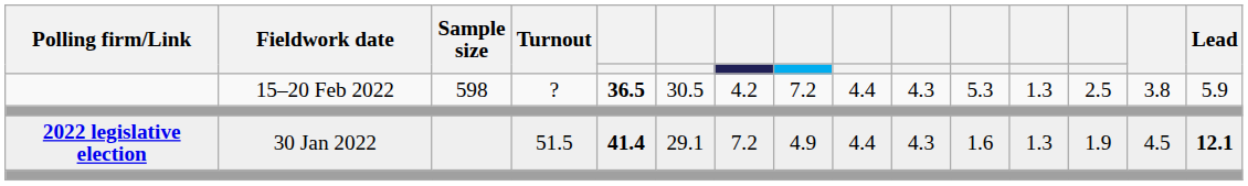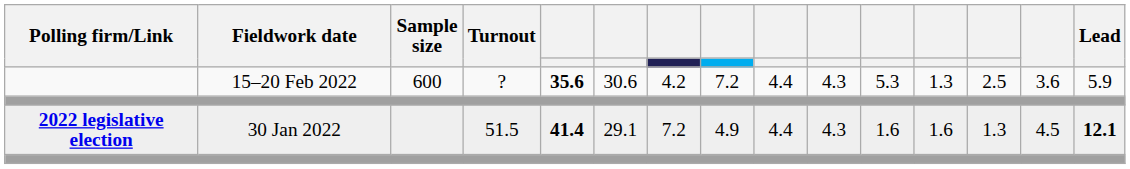15–20 Feb 2022 | Sample size: 598 -> 600
15–20 Feb 2022 | column 5: 36.5 -> 35.6
15–20 Feb 2022 | column 6: 30.5 -> 30.6
15–20 Feb 2022 | column 14: 3.8 -> 3.6
30 Jan 2022 | column 12: 1.3 -> 1.6
30 Jan 2022 | column 13: 1.9 -> 1.3
